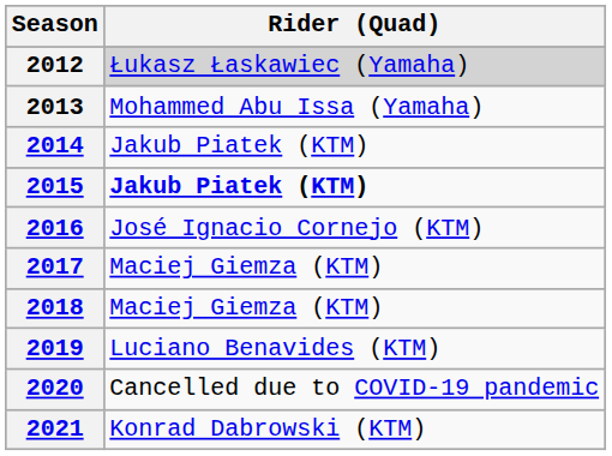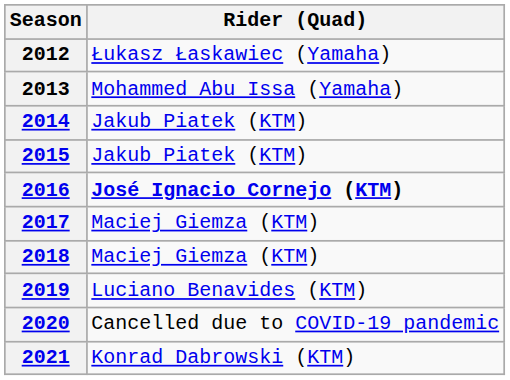2012 | Rider (Quad): lightgrey background -> no background
2015 | Rider (Quad): bold -> normal
2016 | Rider (Quad): normal -> bold
